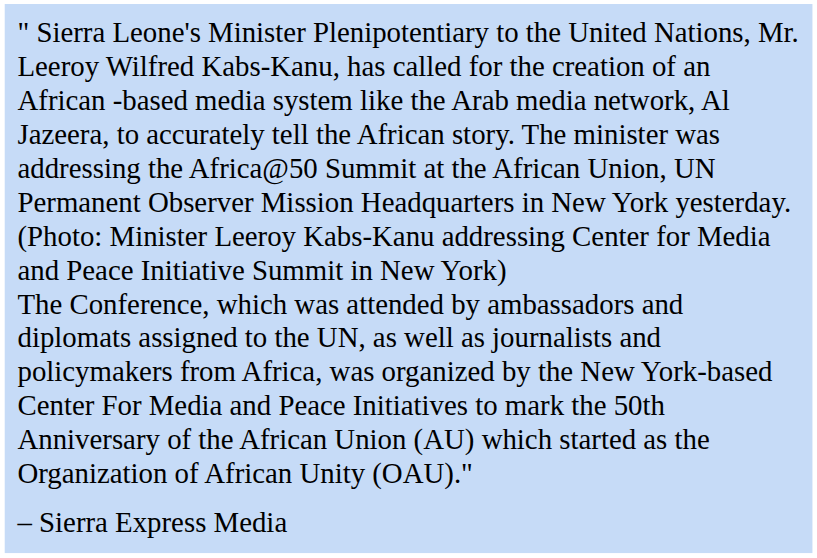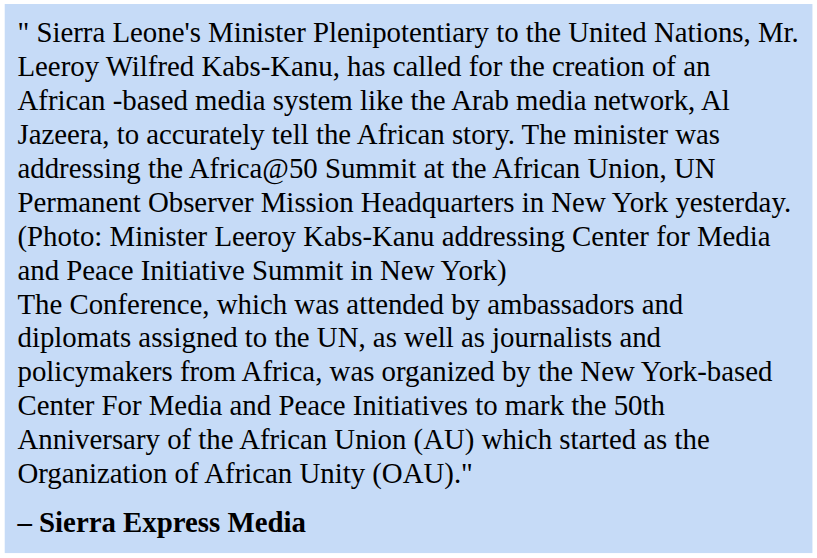row 2 | column 1: normal -> bold
